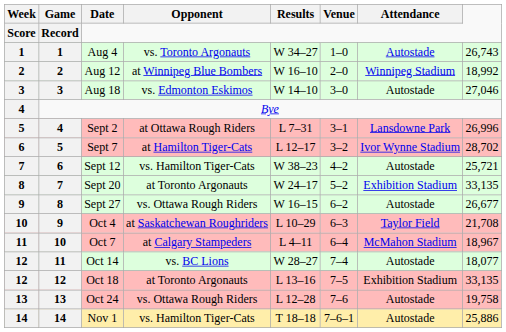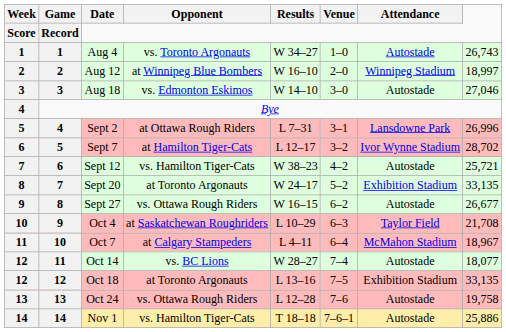Aug 12 | column 8: 18,992 -> 18,997
